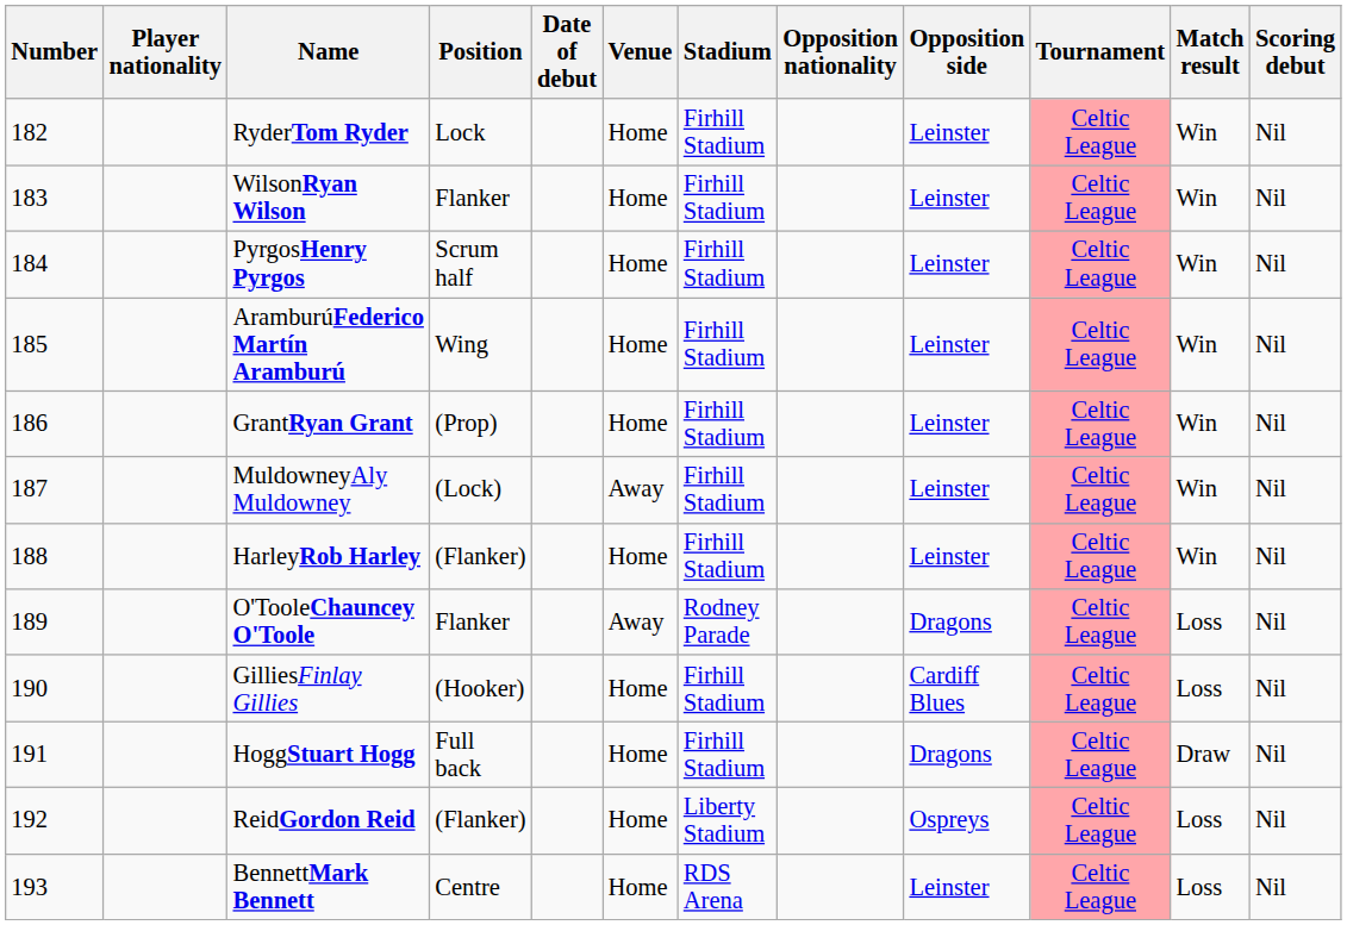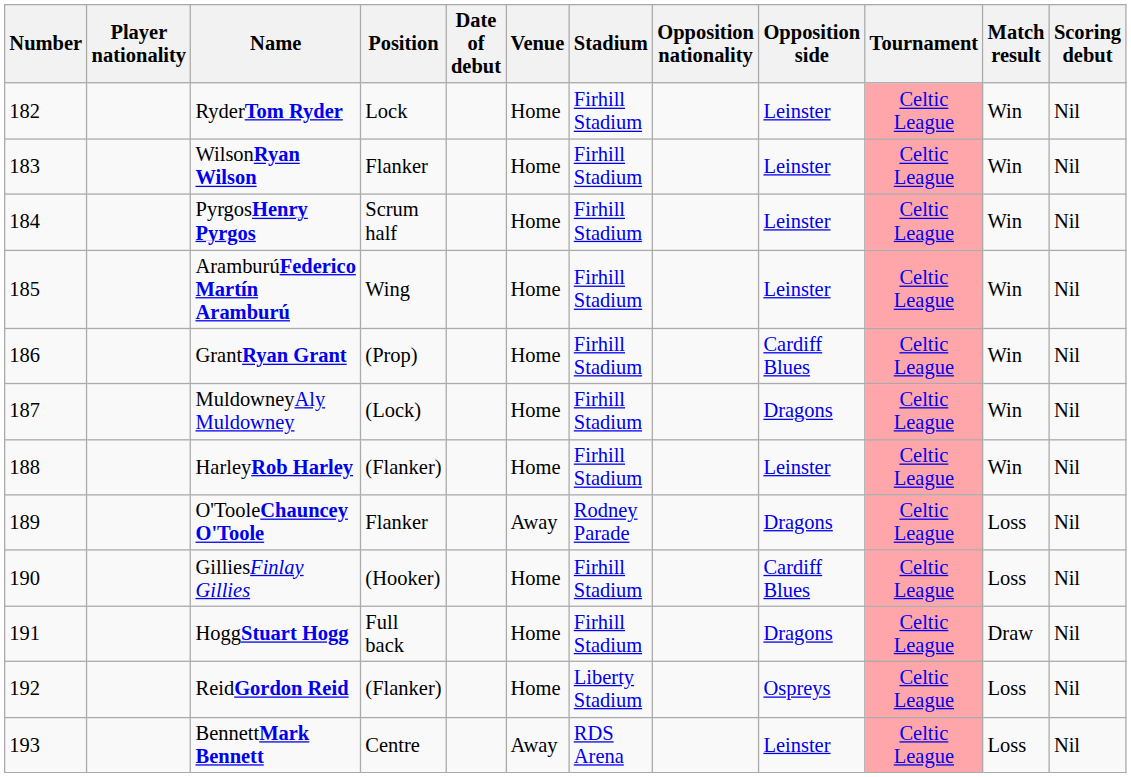GrantRyan Grant | Opposition side: Leinster -> Cardiff Blues
MuldowneyAly Muldowney | Venue: Away -> Home
MuldowneyAly Muldowney | Opposition side: Leinster -> Dragons
BennettMark Bennett | Venue: Home -> Away
